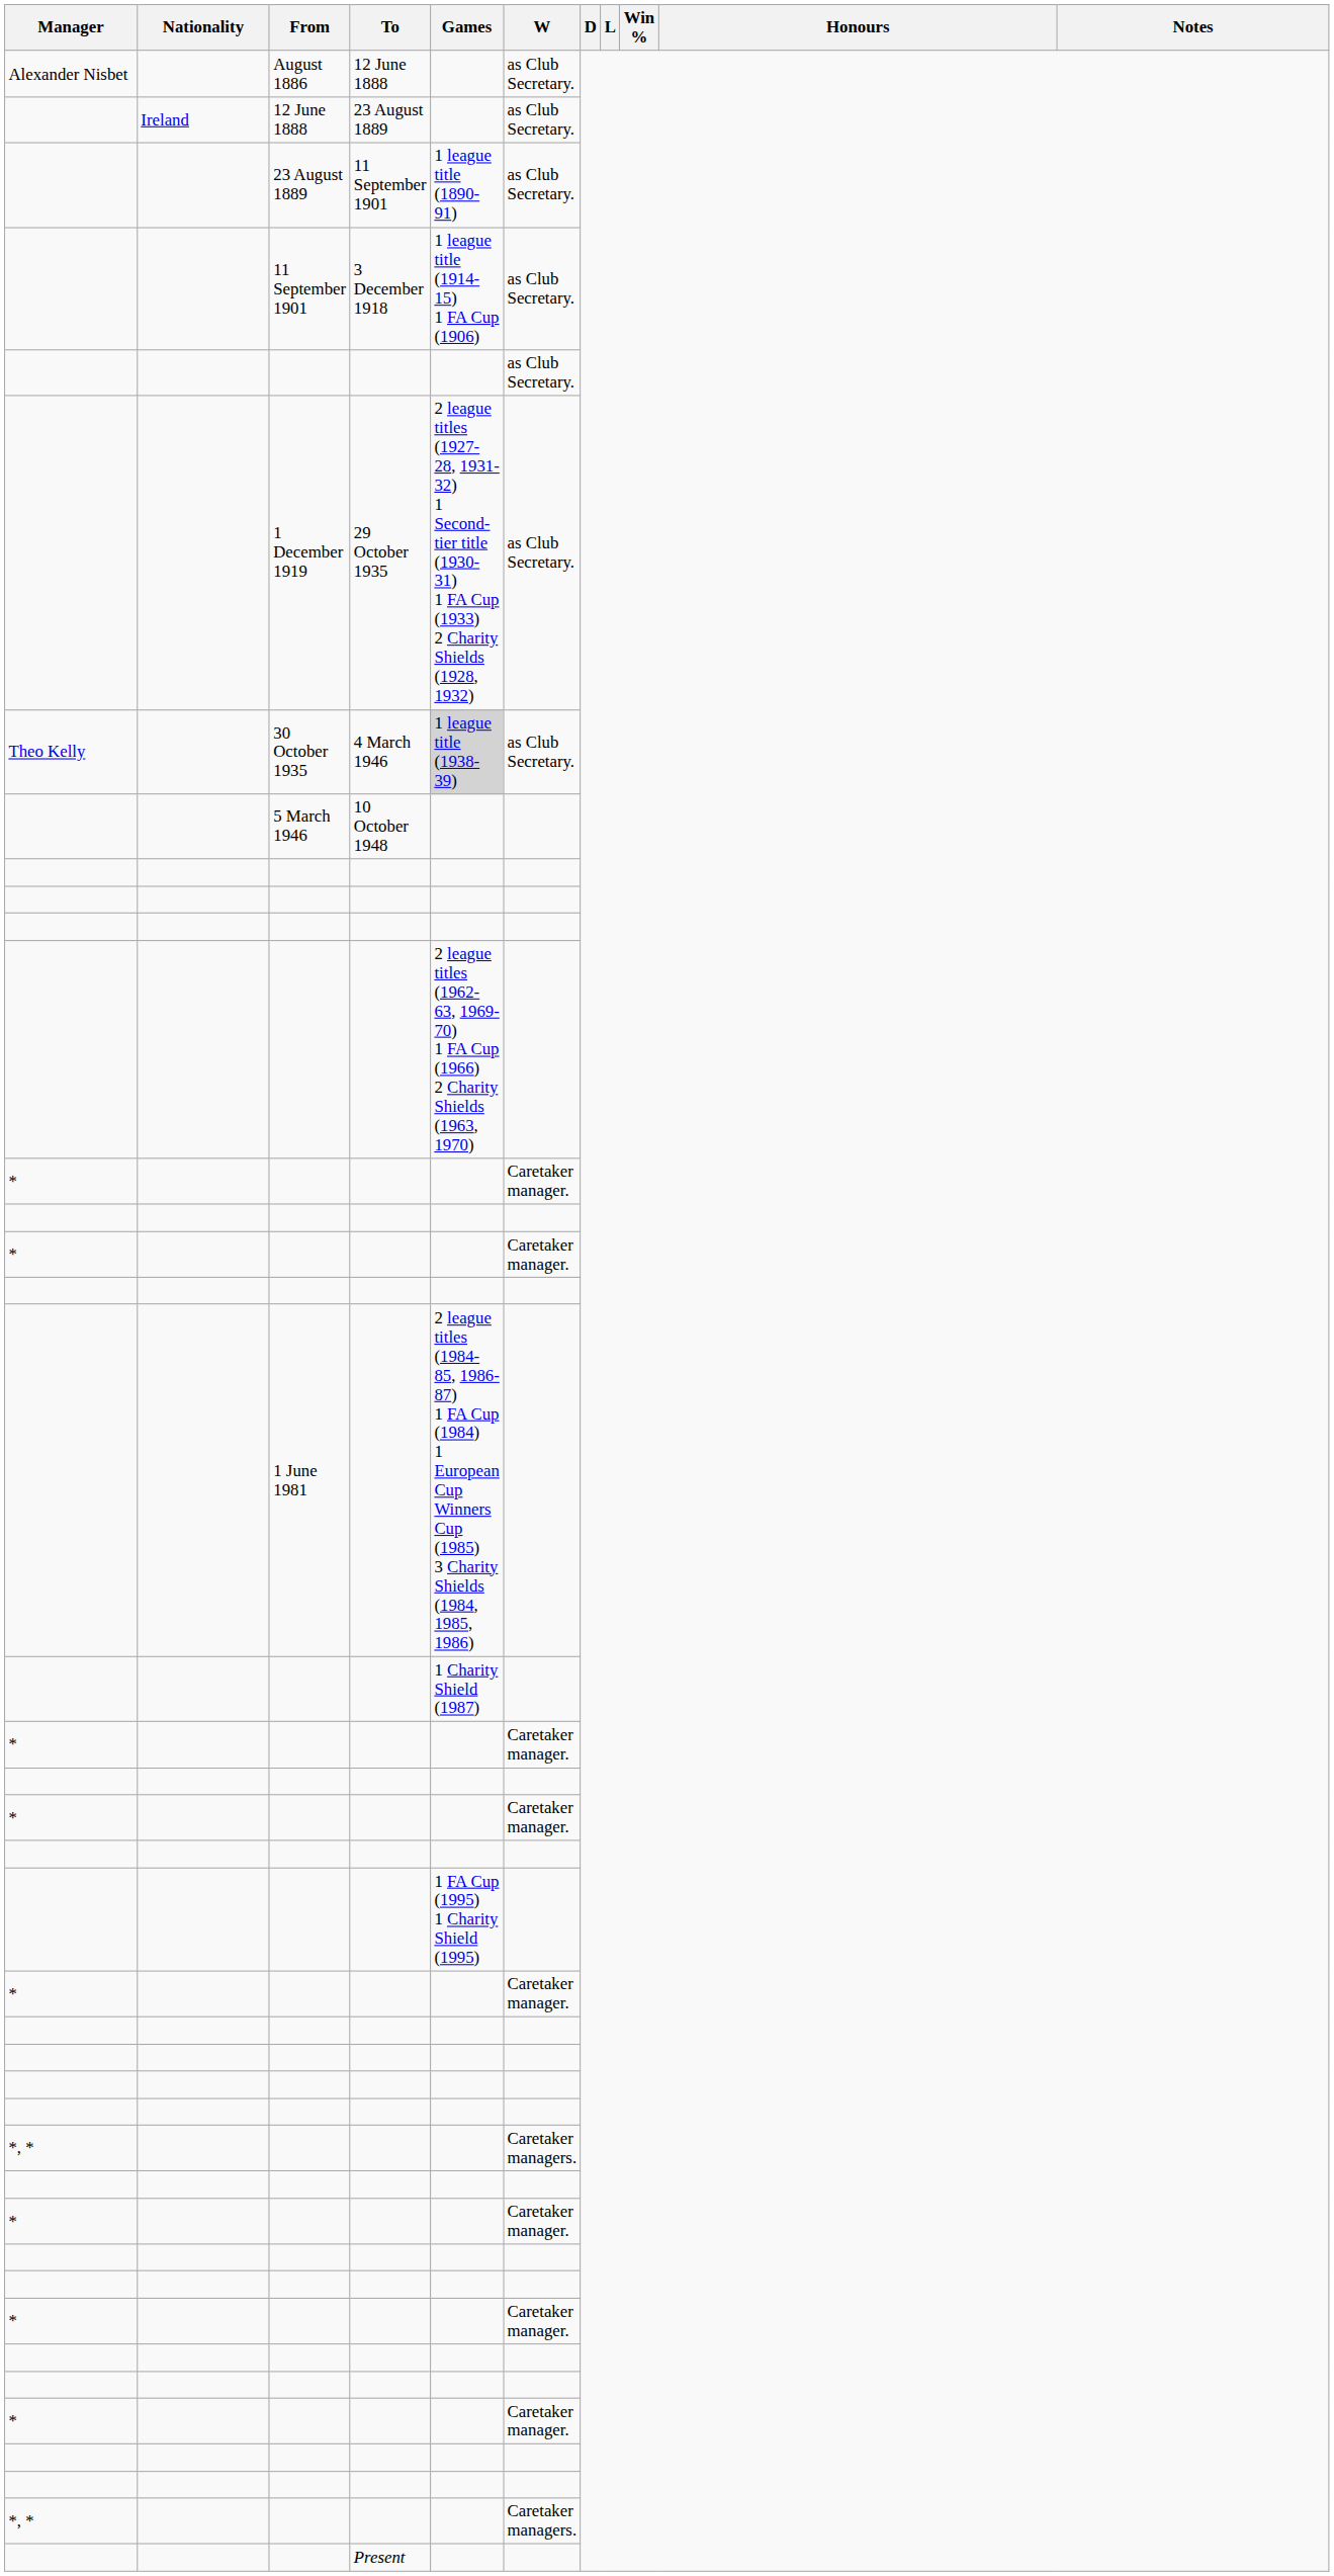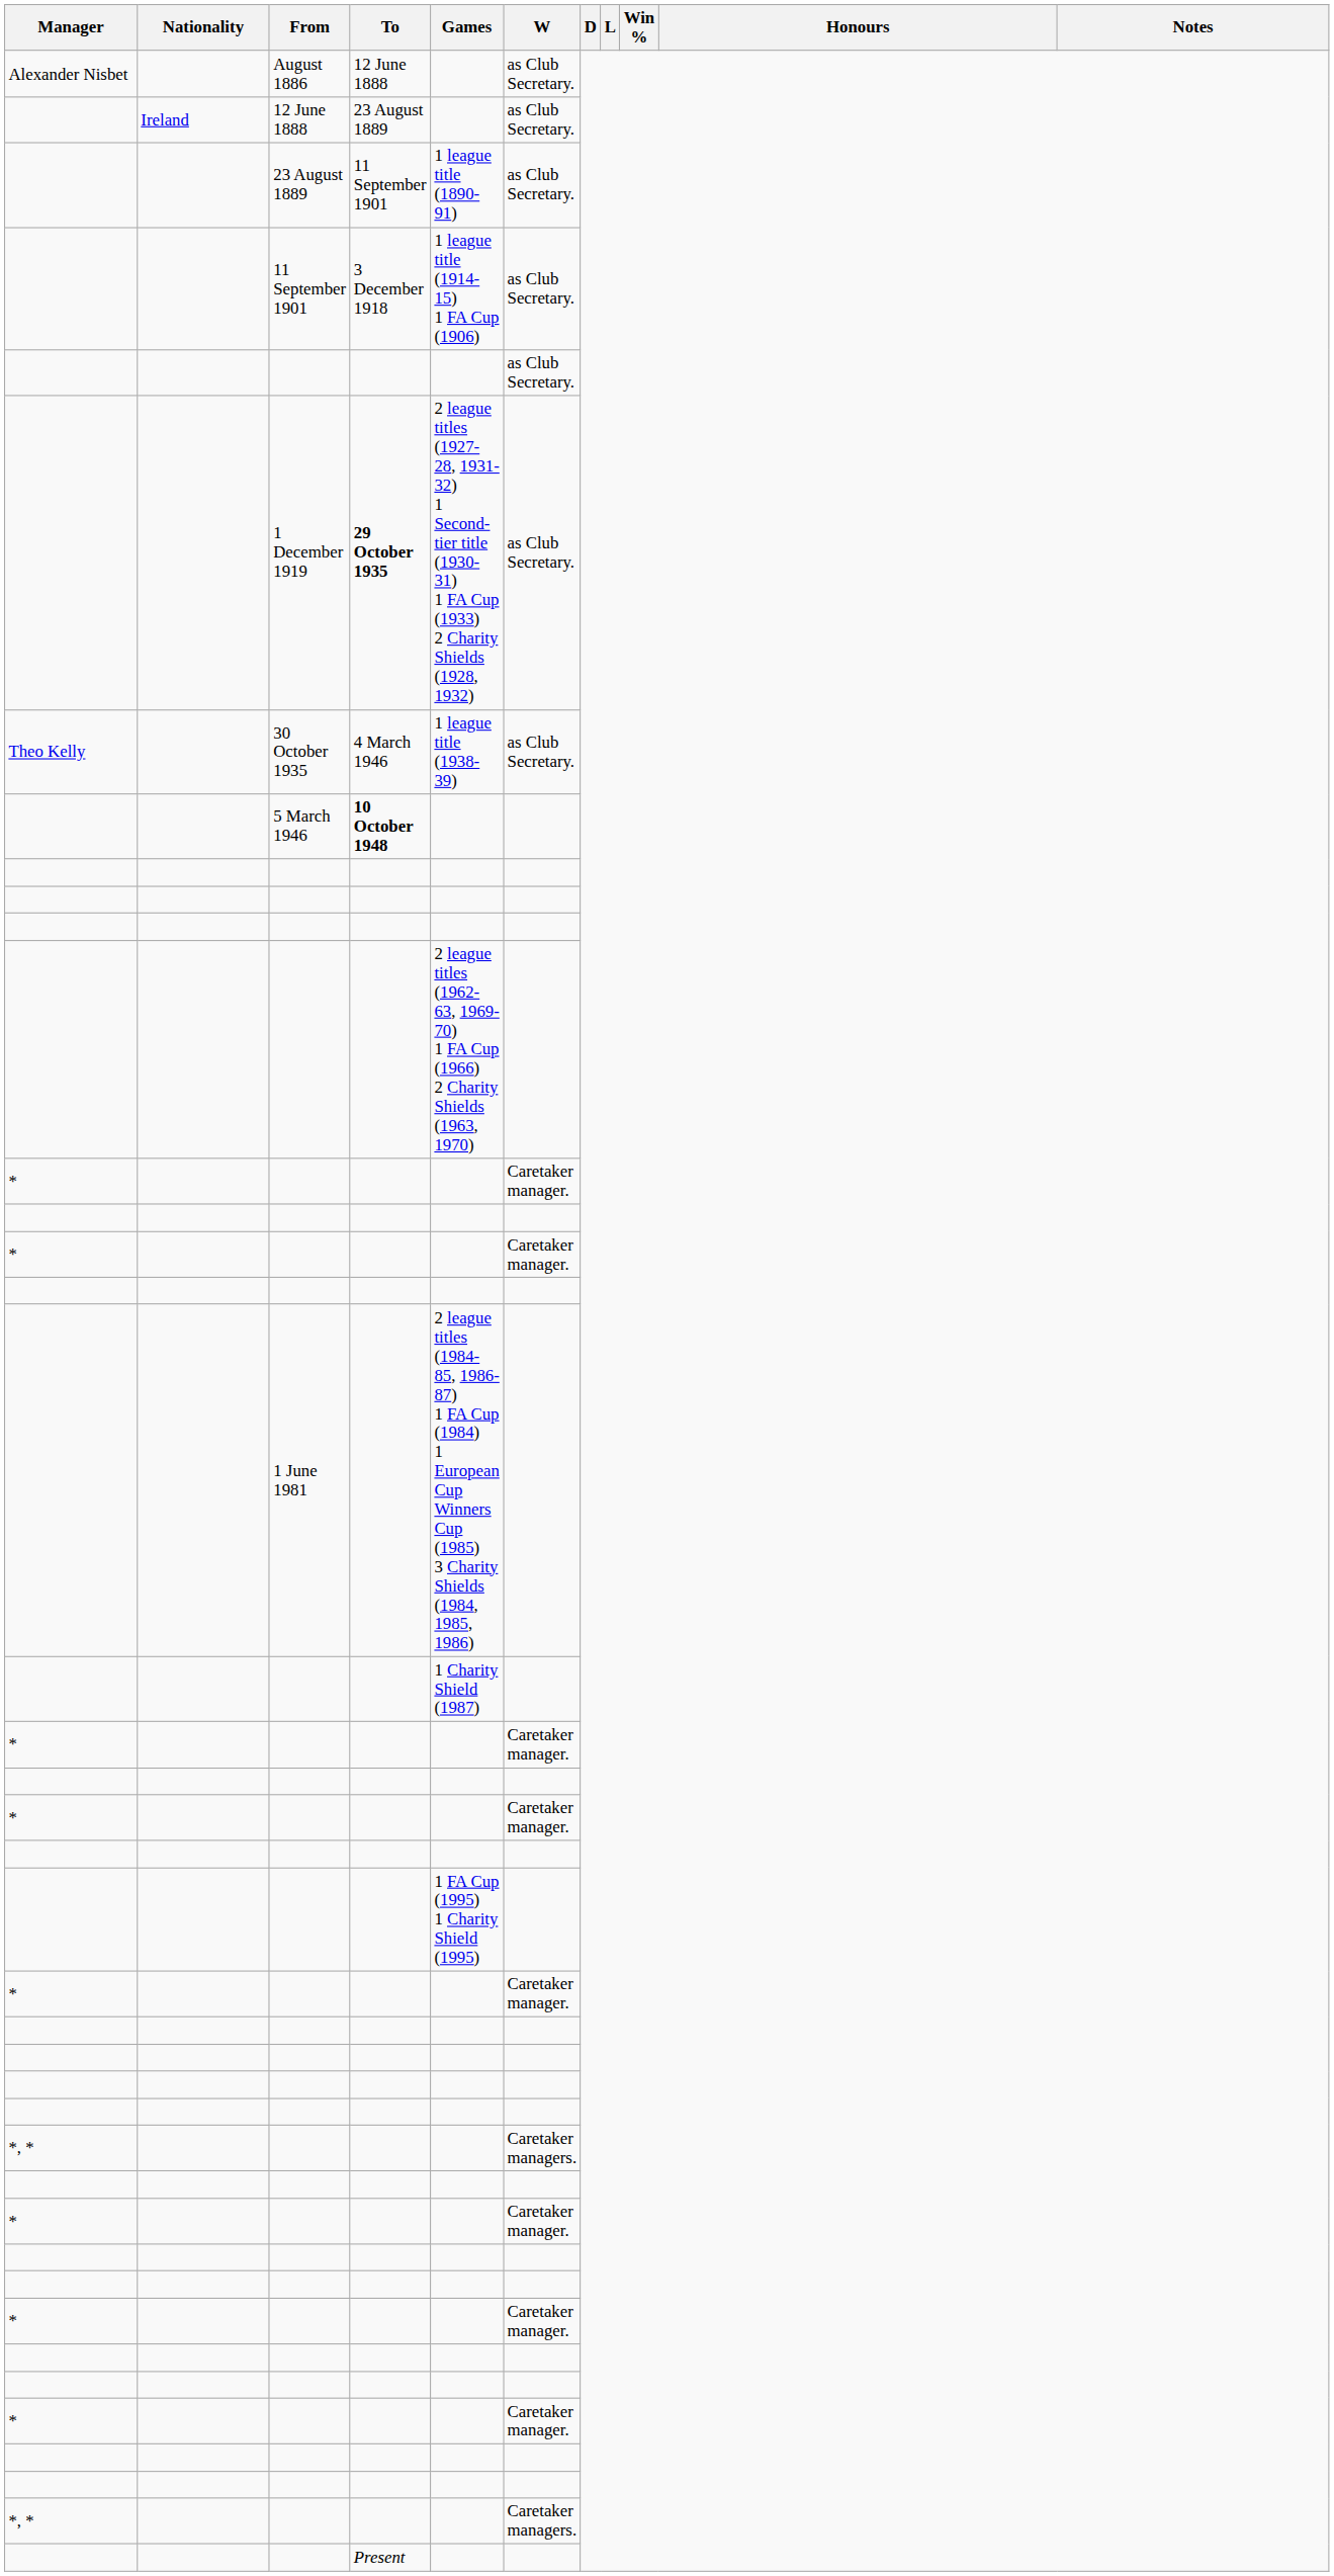1 December 1919 | To: normal -> bold
30 October 1935 | Games: lightgrey background -> no background
5 March 1946 | To: normal -> bold
